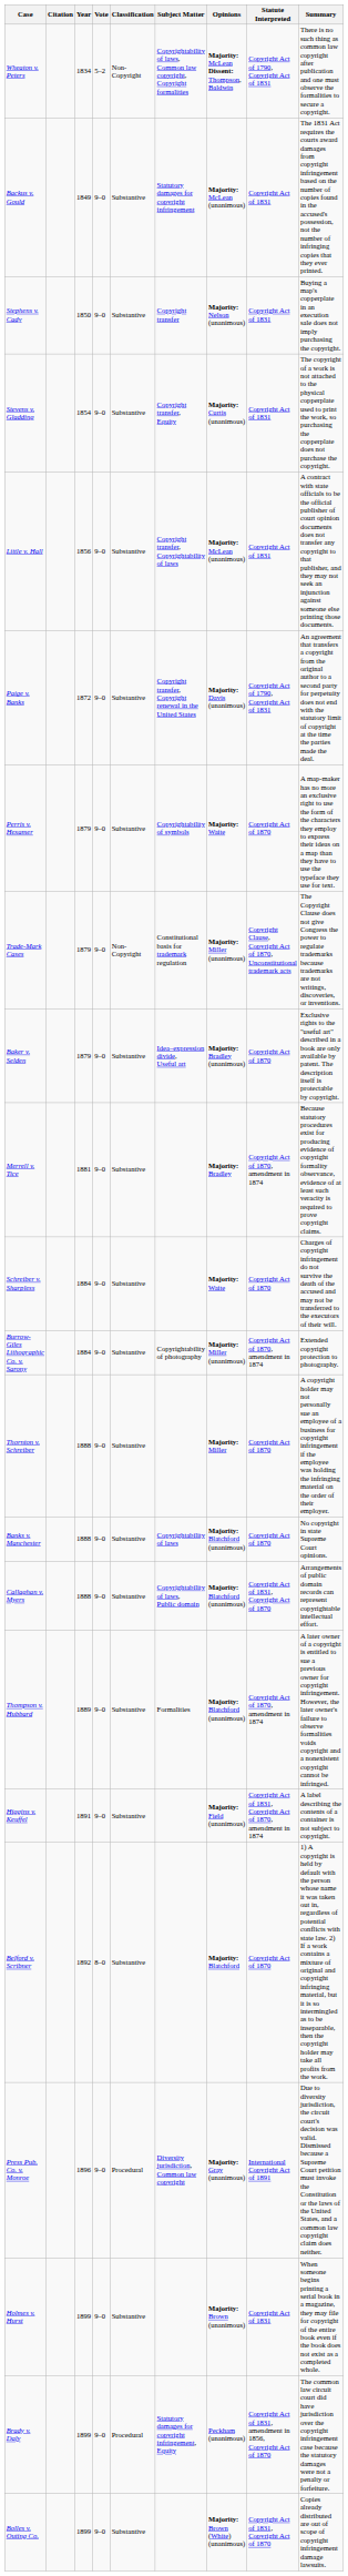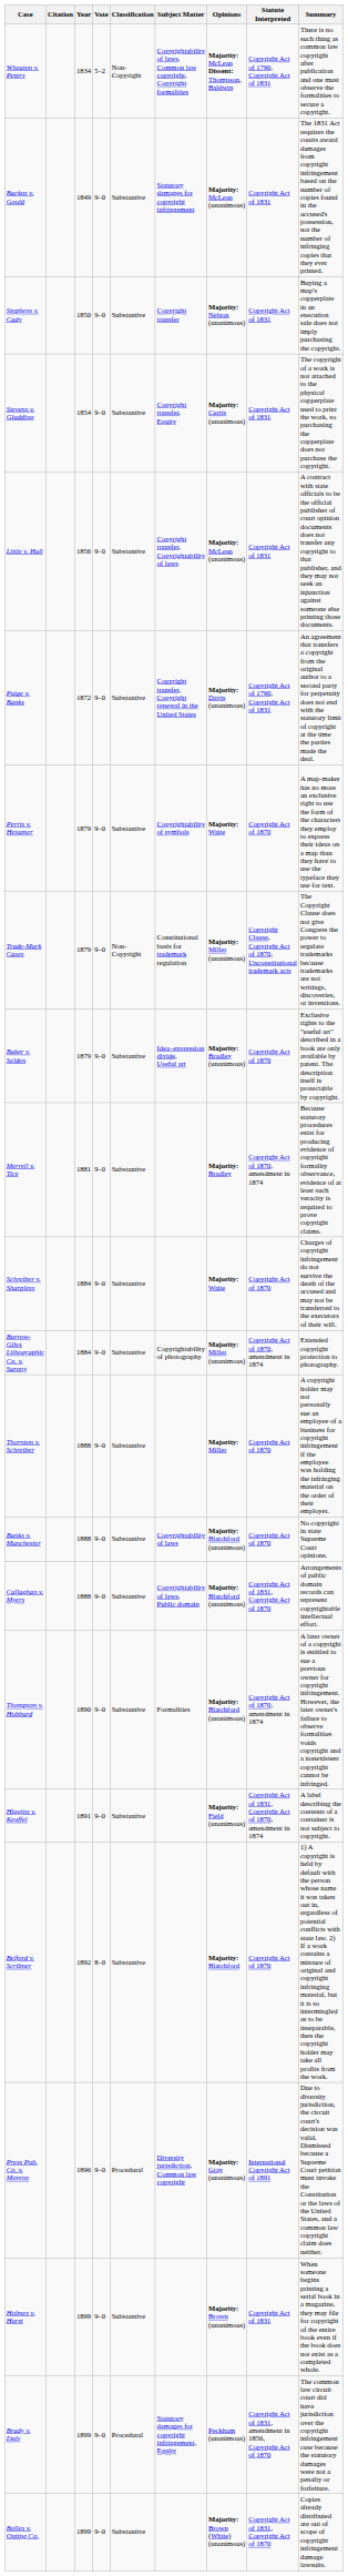Thompson v. Hubbard | Year: 1889 -> 1890
